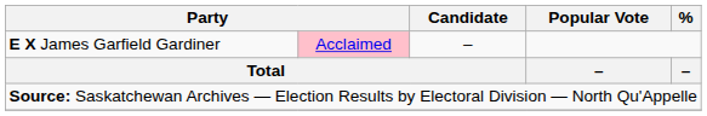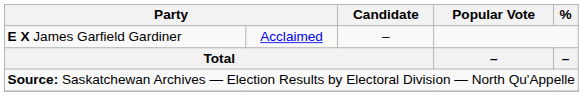E X James Garfield Gardiner | column 2: pink background -> no background
